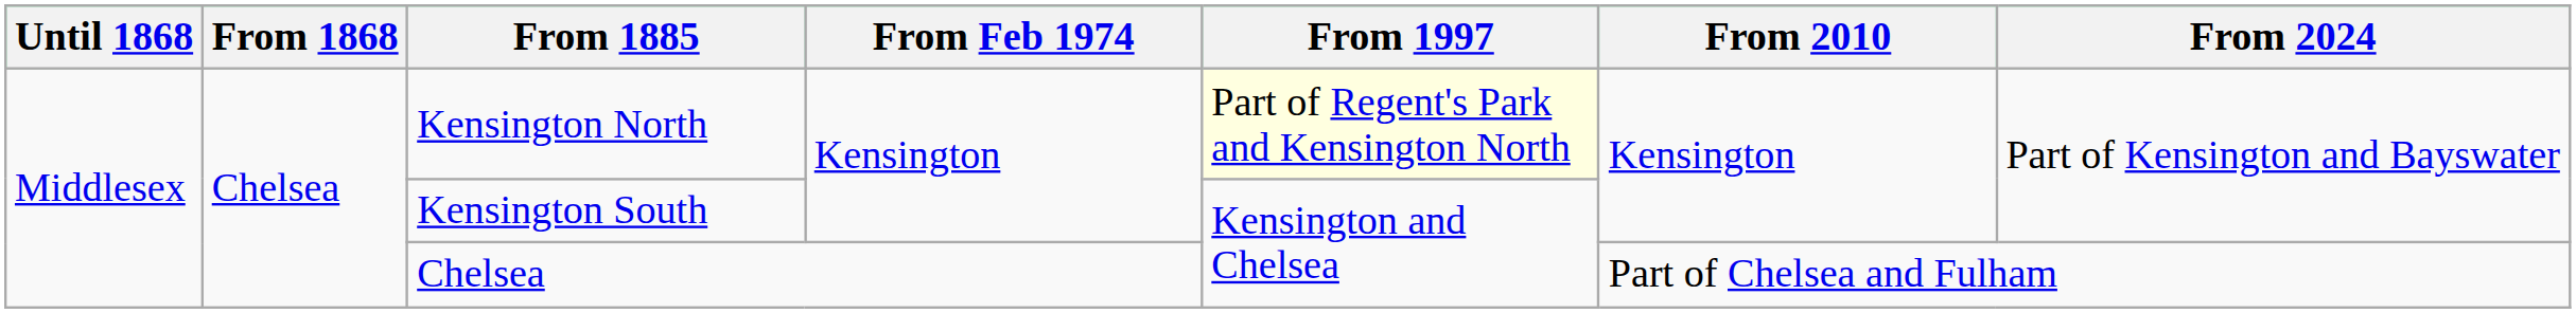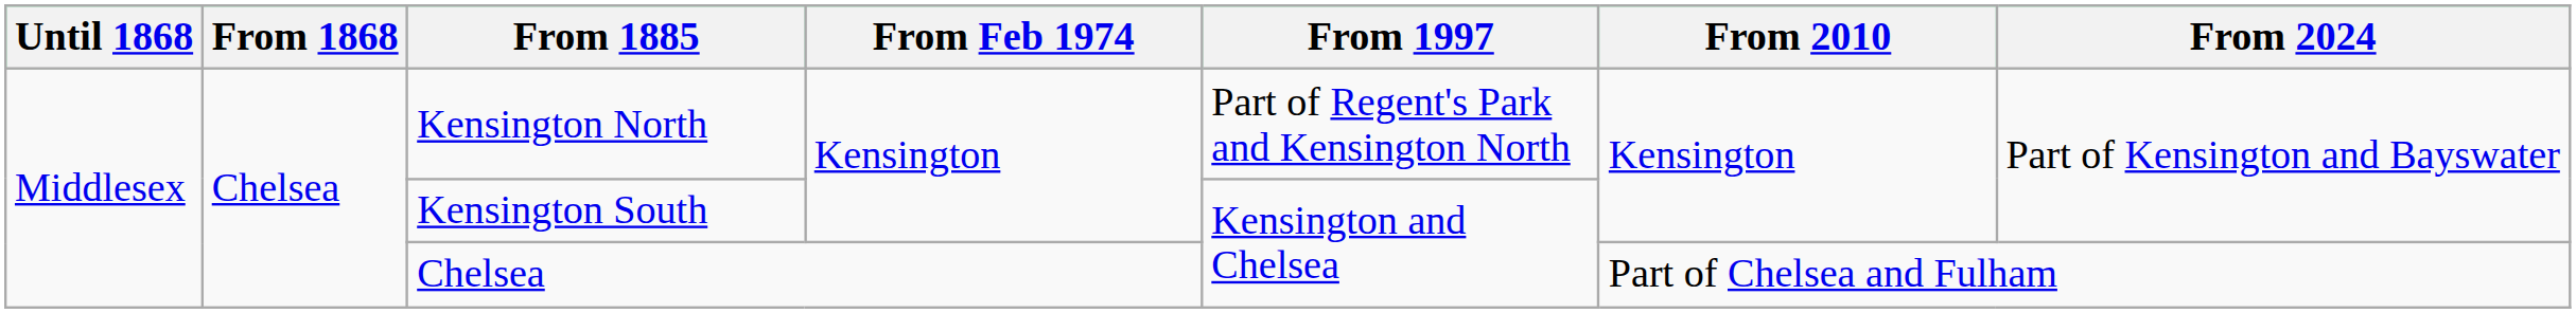Kensington North | From 1997: lightyellow background -> no background
